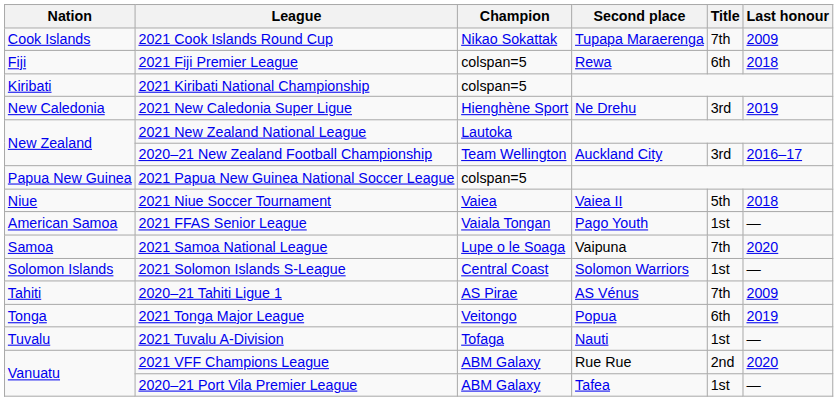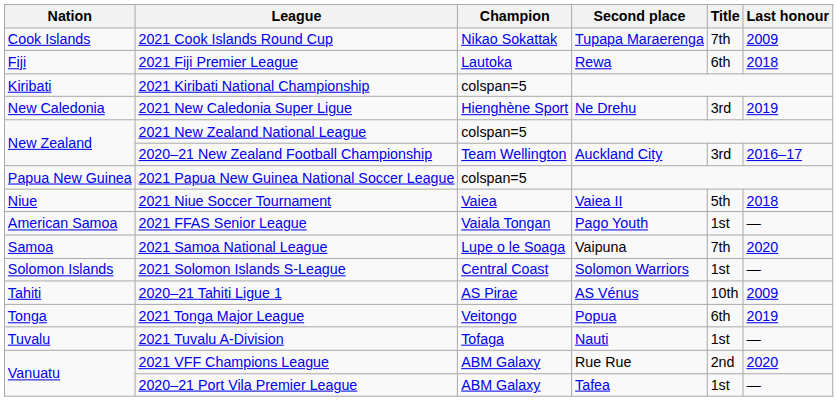2021 Fiji Premier League | Champion: colspan=5 -> Lautoka
2021 New Zealand National League | Champion: Lautoka -> colspan=5
2020–21 Tahiti Ligue 1 | Title: 7th -> 10th
